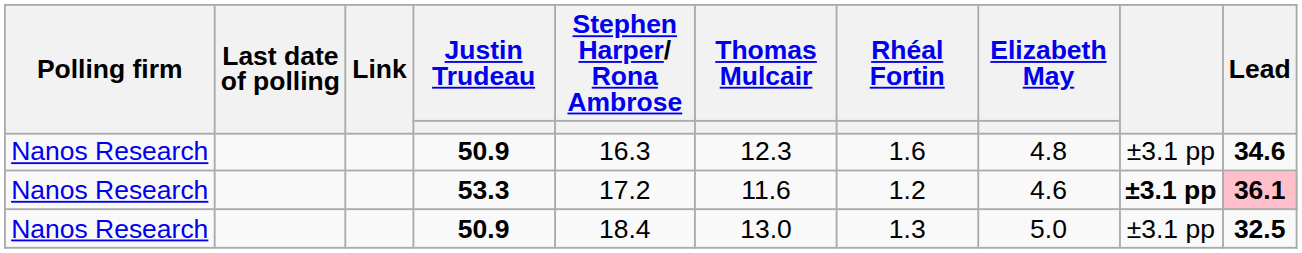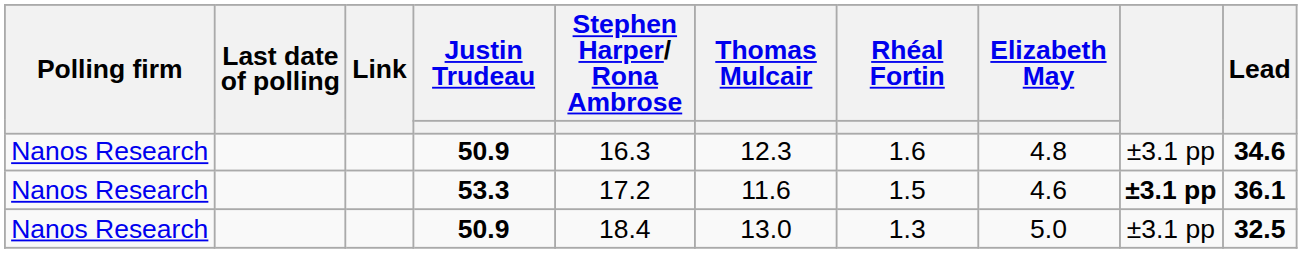53.3 | Rhéal Fortin: 1.2 -> 1.5
53.3 | Lead: pink background -> no background
